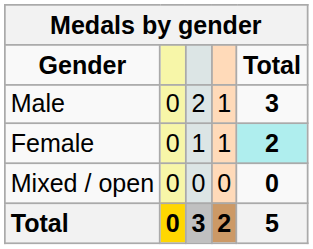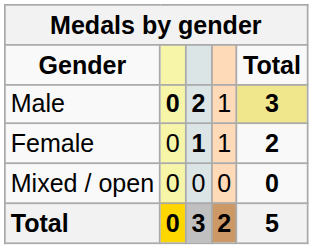Male | column 2: normal -> bold
Male | column 3: normal -> bold
Male | Total: no background -> khaki background
Female | column 3: normal -> bold
Female | Total: paleturquoise background -> no background
